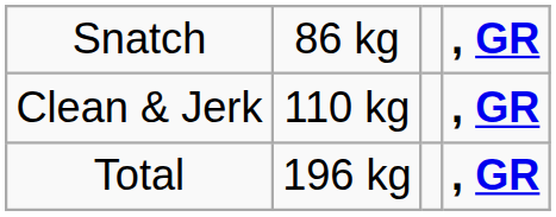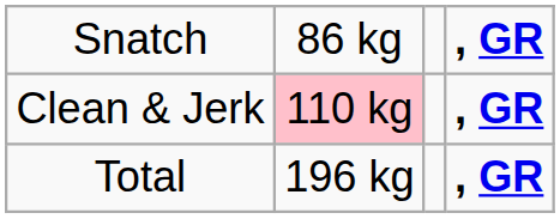Clean & Jerk | column 2: no background -> pink background
